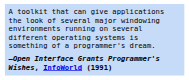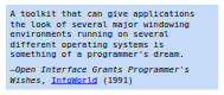row 2 | column 1: bold -> normal
